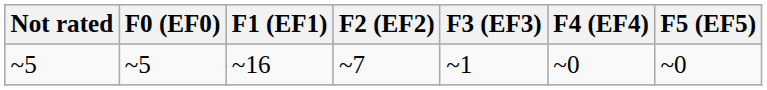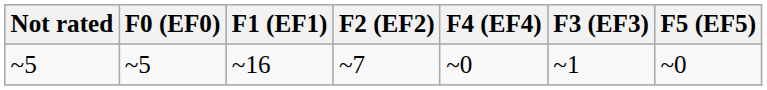columns swapped: F3 (EF3) <-> F4 (EF4)
